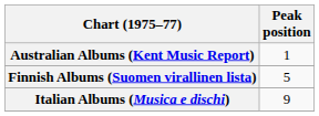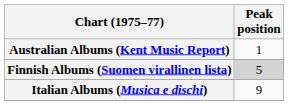Finnish Albums (Suomen virallinen lista) | Peak position: no background -> lightgrey background
